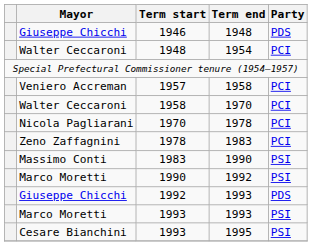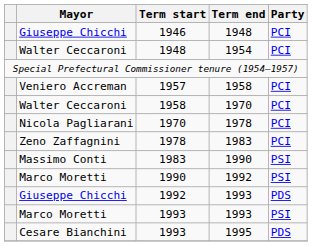1946 | Party: PDS -> PCI
1993 / 1995 | Party: PSI -> PDS
